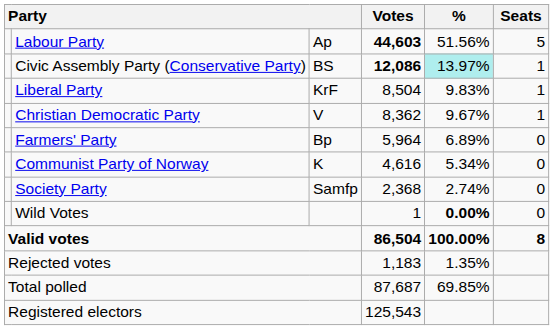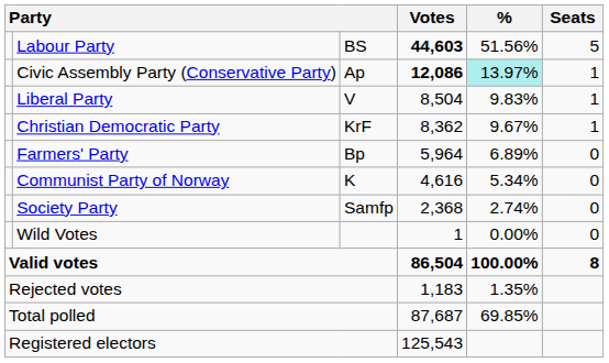Labour Party | column 3: Ap -> BS
Civic Assembly Party (Conservative Party) | column 3: BS -> Ap
Liberal Party | column 3: KrF -> V
Christian Democratic Party | column 3: V -> KrF
Wild Votes | %: bold -> normal
